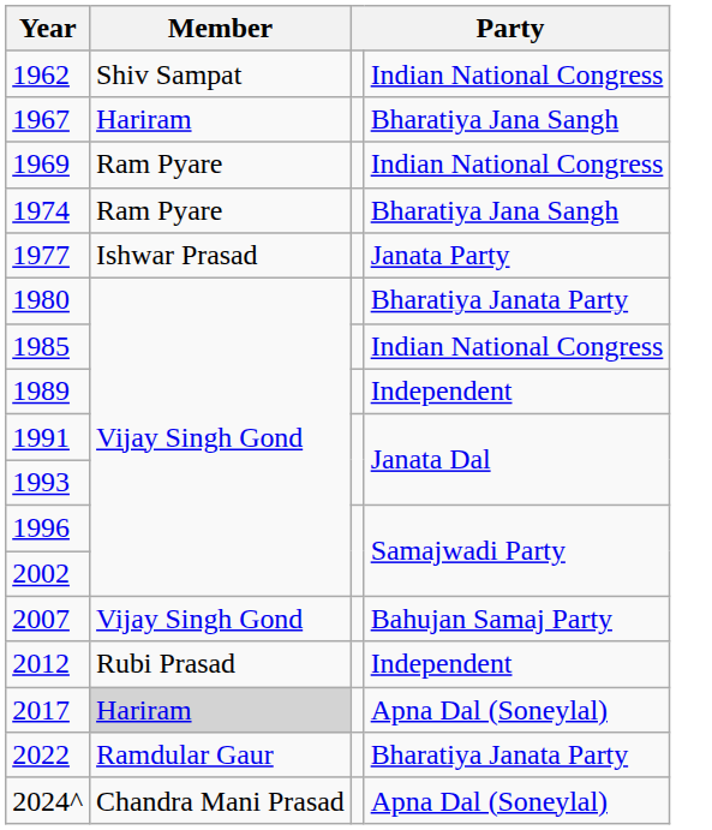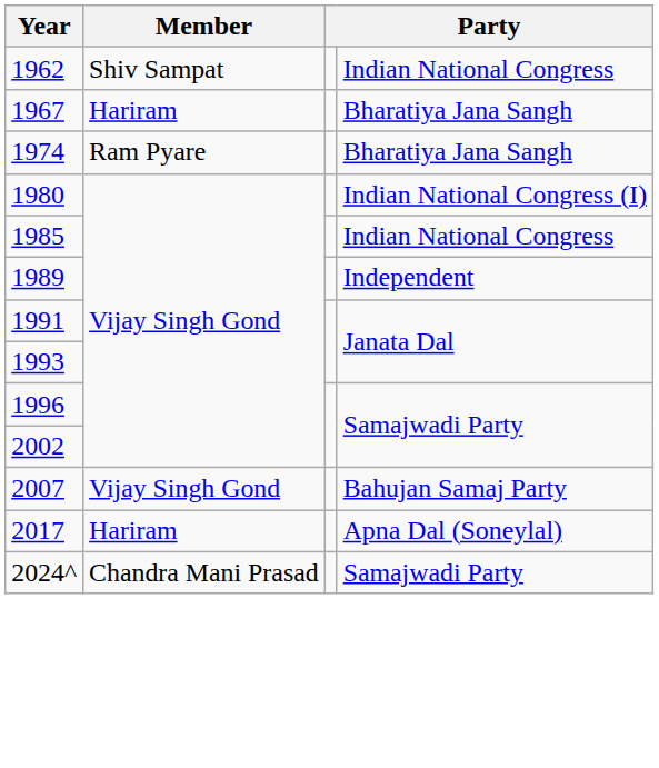- row: 1969 | Ram Pyare | Indian National Congress
- row: 1977 | Ishwar Prasad | Janata Party
1980 | column 4: Bharatiya Janata Party -> Indian National Congress (I)
- row: 2012 | Rubi Prasad | Independent
2017 | Member: lightgrey background -> no background
- row: 2022 | Ramdular Gaur | Bharatiya Janata Party
2024^ | column 4: Apna Dal (Soneylal) -> Samajwadi Party
